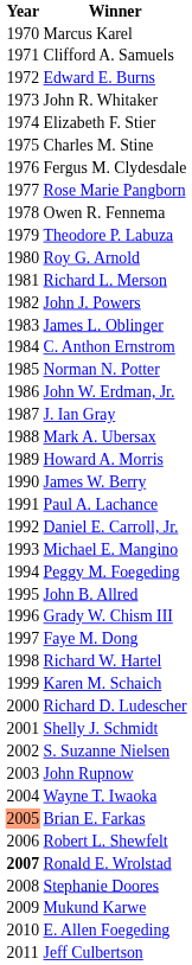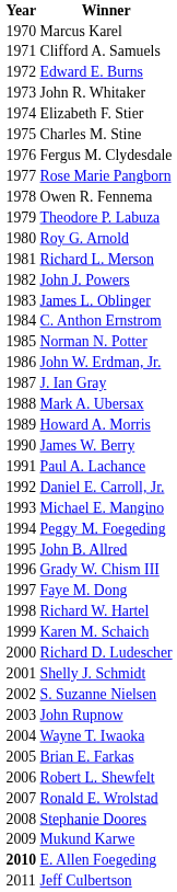Brian E. Farkas | Year: lightsalmon background -> no background
Ronald E. Wrolstad | Year: bold -> normal
E. Allen Foegeding | Year: normal -> bold
